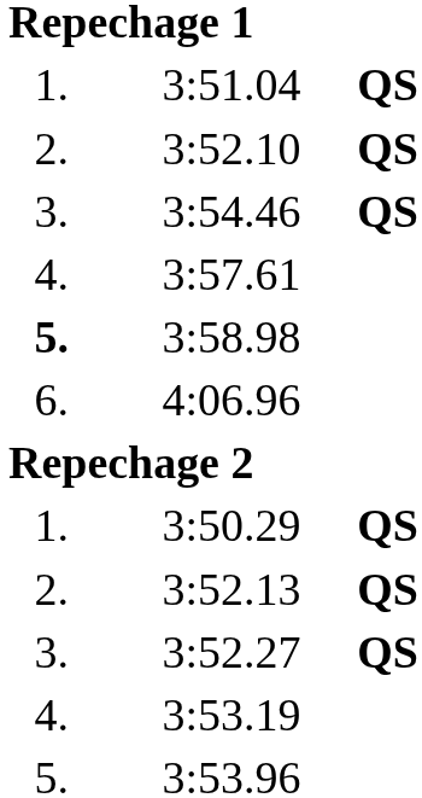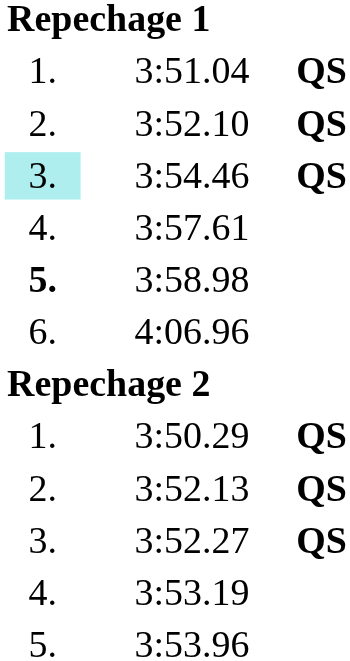3:54.46 | column 1: no background -> paleturquoise background
